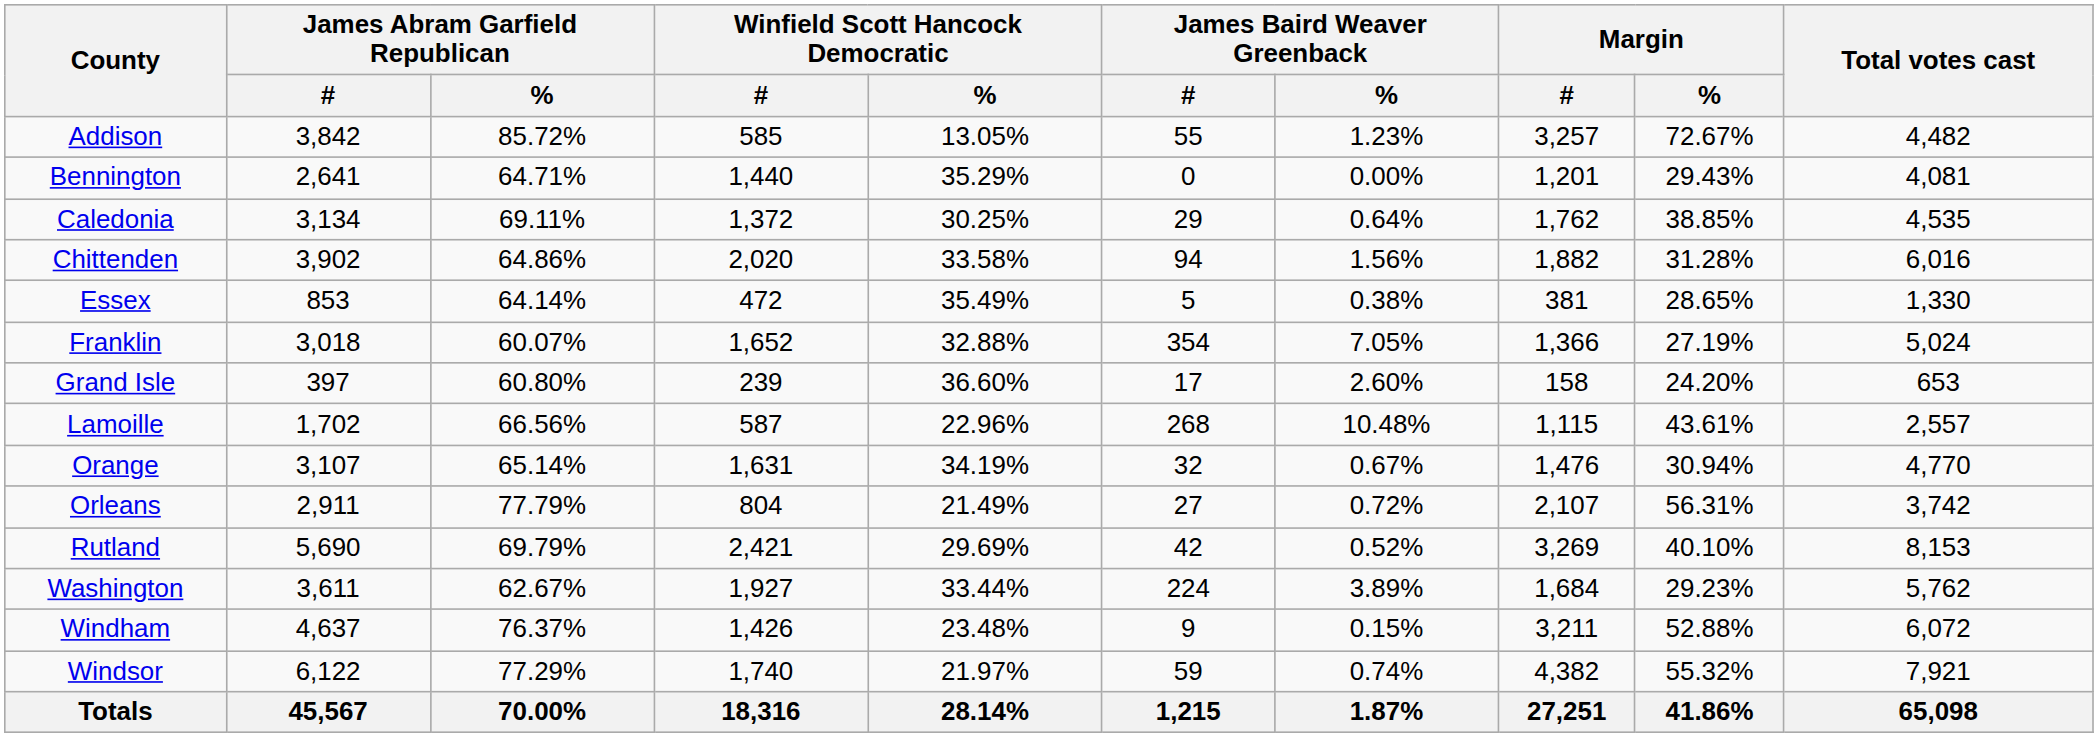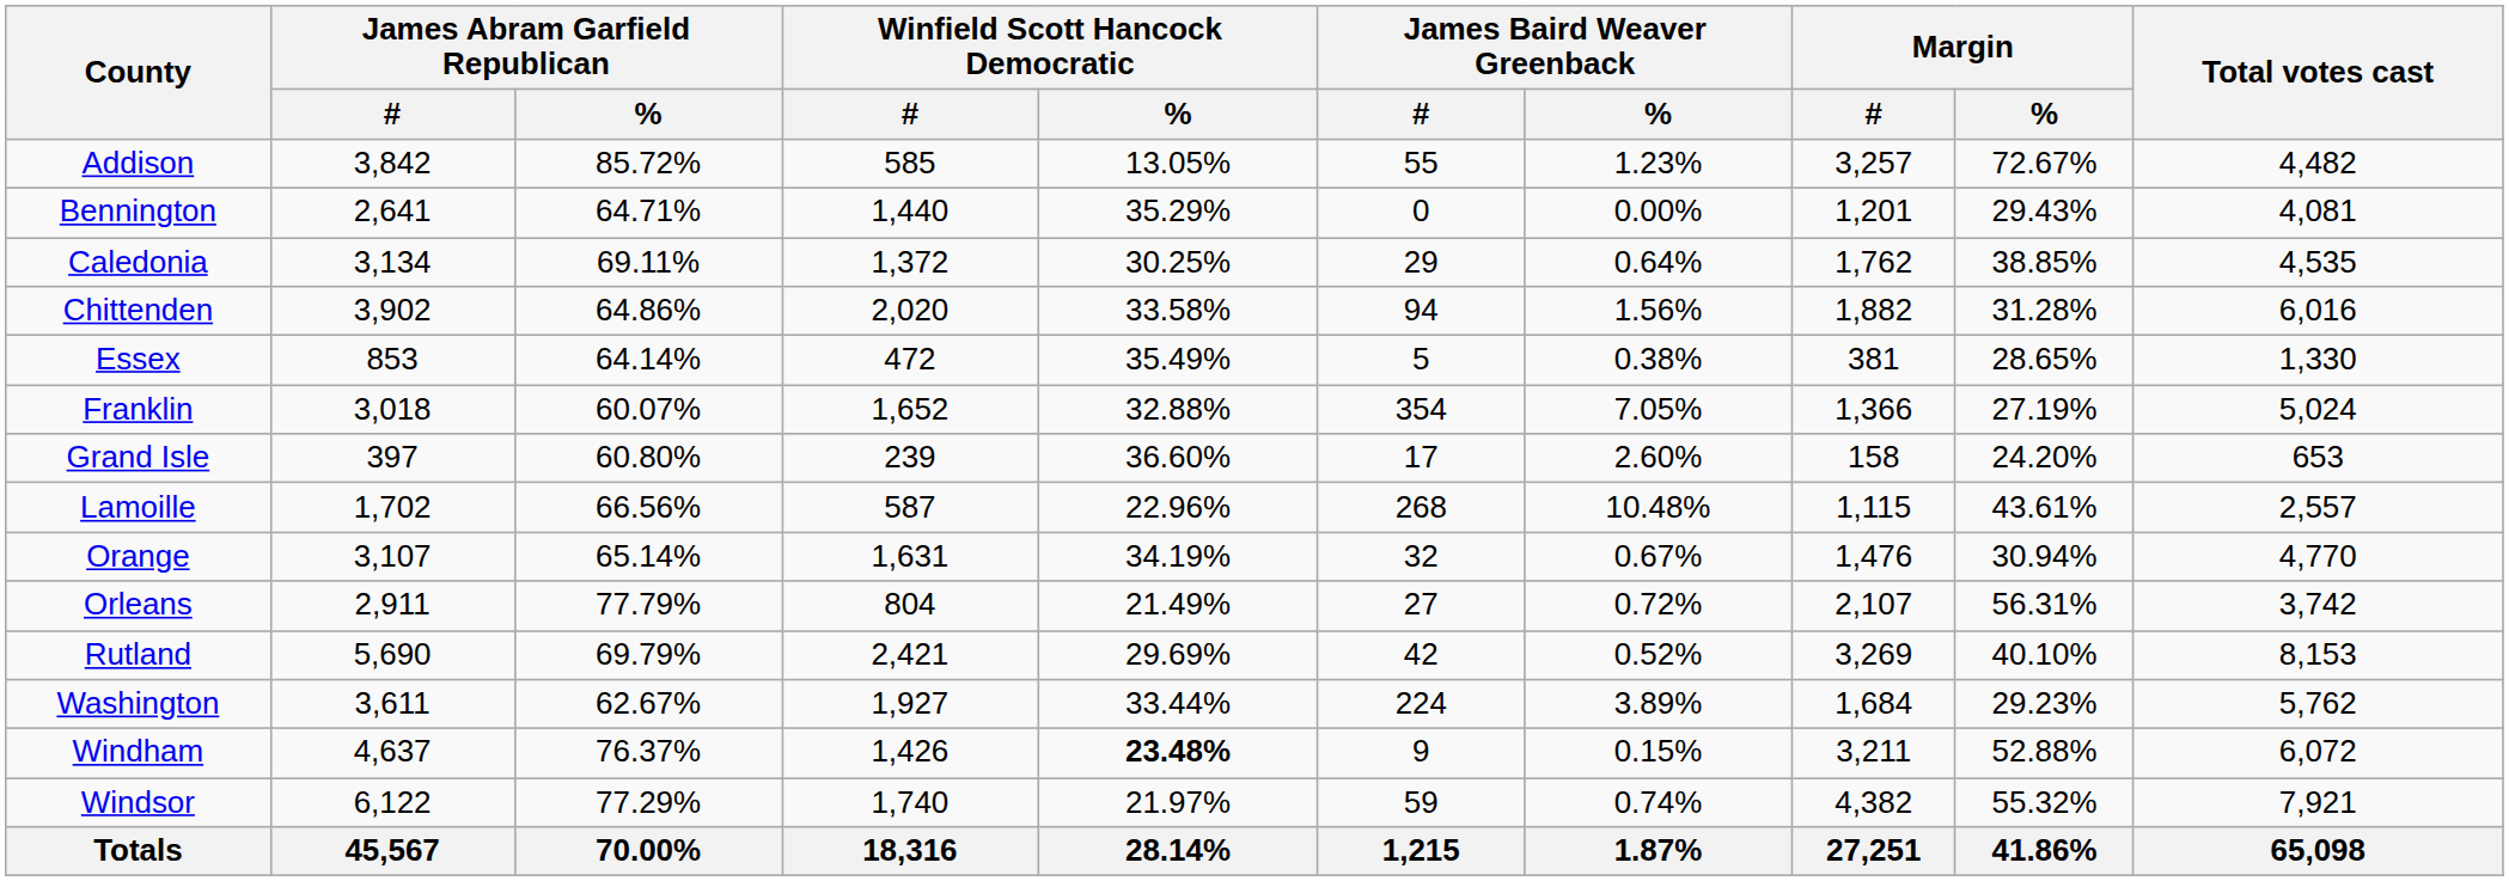Windham | Winfield Scott Hancock Democratic / %: normal -> bold
